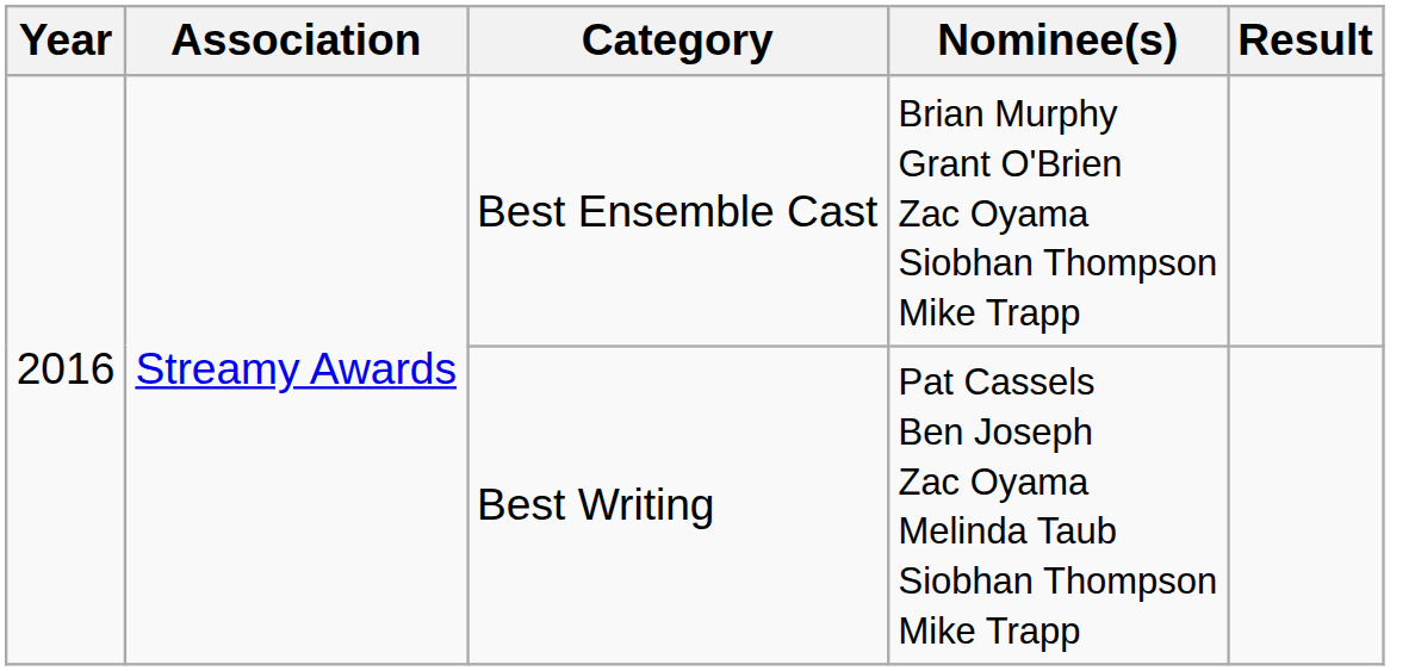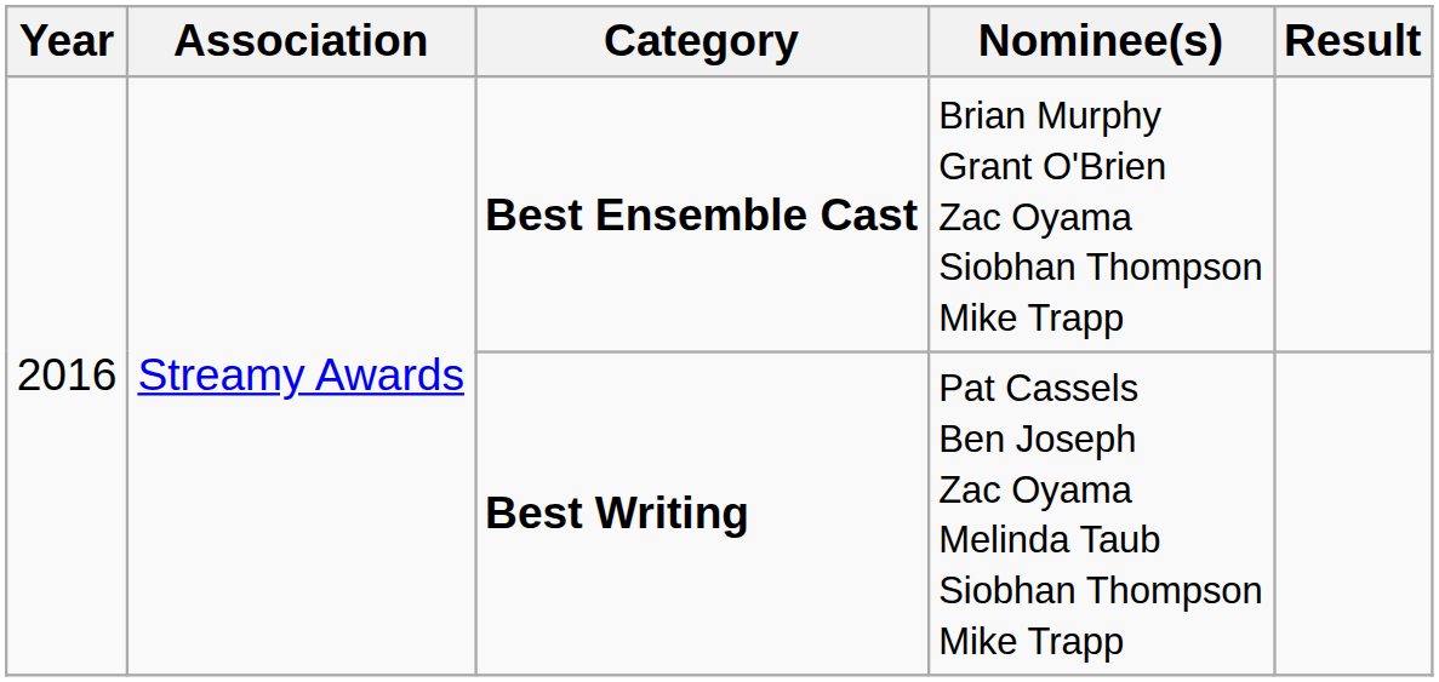Best Ensemble Cast | Category: normal -> bold
Best Writing | Category: normal -> bold
